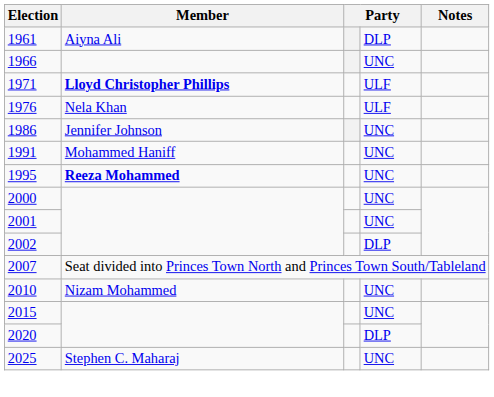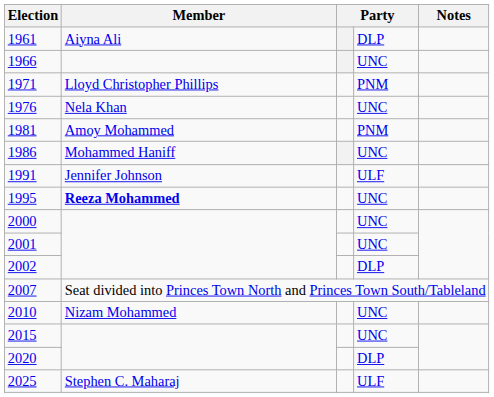1971 | Member: bold -> normal
1971 | column 4: ULF -> PNM
1976 | column 4: ULF -> UNC
+ row: 1981 | Amoy Mohammed | PNM
1986 | Member: Jennifer Johnson -> Mohammed Haniff
1991 | Member: Mohammed Haniff -> Jennifer Johnson
1991 | column 4: UNC -> ULF
2025 | column 4: UNC -> ULF
